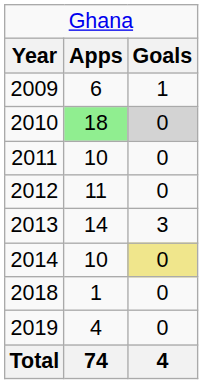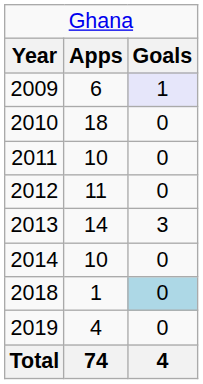2009 | column 3: no background -> lavender background
2010 | column 2: lightgreen background -> no background
2010 | column 3: lightgrey background -> no background
2014 | column 3: khaki background -> no background
2018 | column 3: no background -> lightblue background
